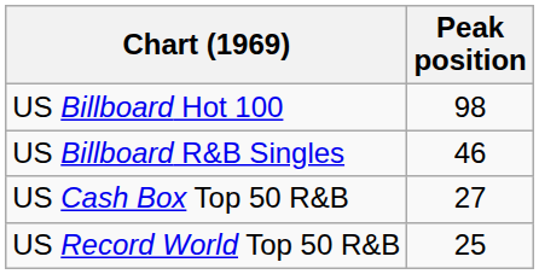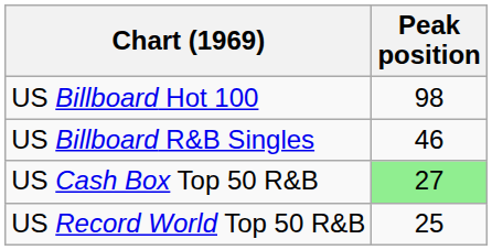US Cash Box Top 50 R&B | Peak position: no background -> lightgreen background
